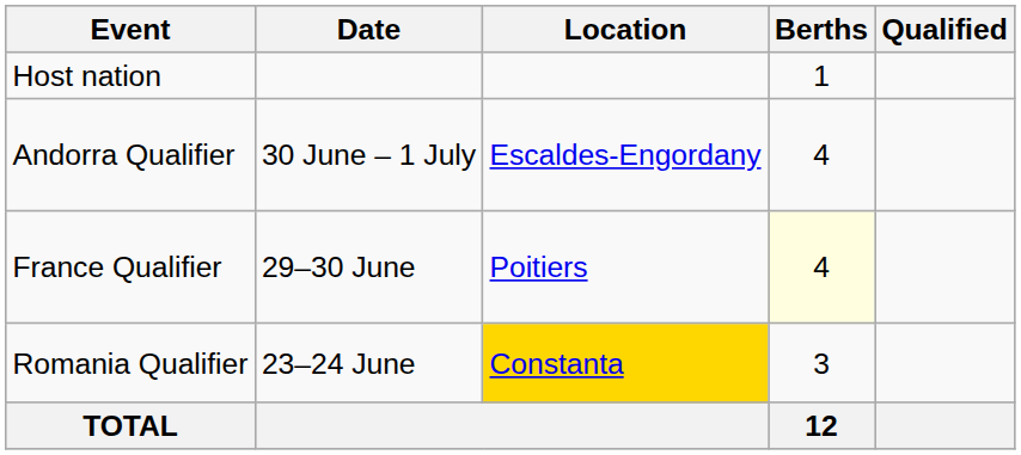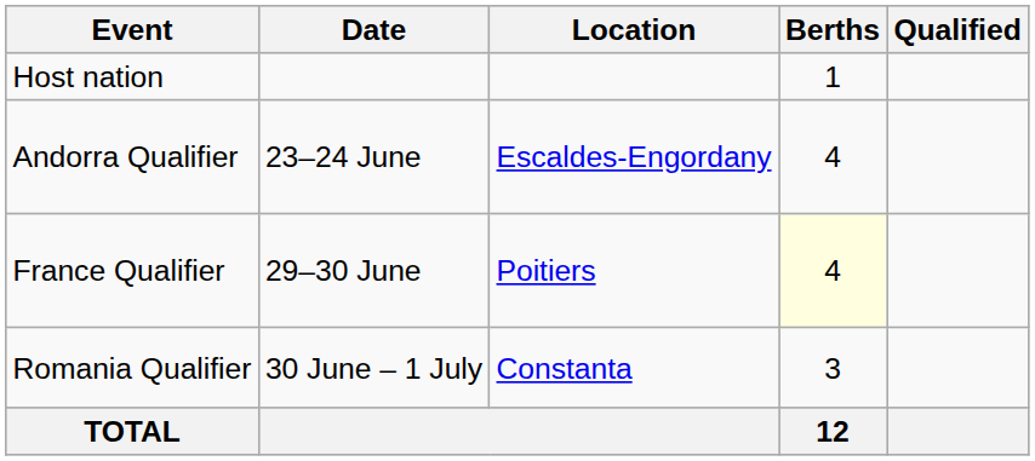Andorra Qualifier | Date: 30 June – 1 July -> 23–24 June
Romania Qualifier | Date: 23–24 June -> 30 June – 1 July
Romania Qualifier | Location: gold background -> no background
